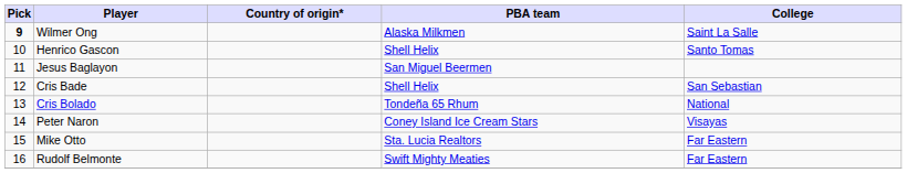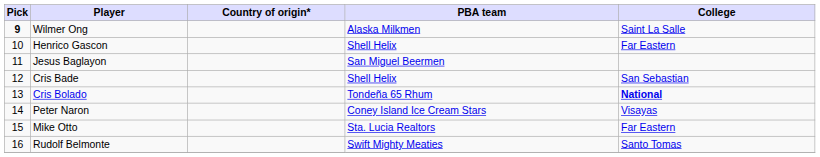Henrico Gascon | College: Santo Tomas -> Far Eastern
Cris Bolado | College: normal -> bold
Rudolf Belmonte | College: Far Eastern -> Santo Tomas
